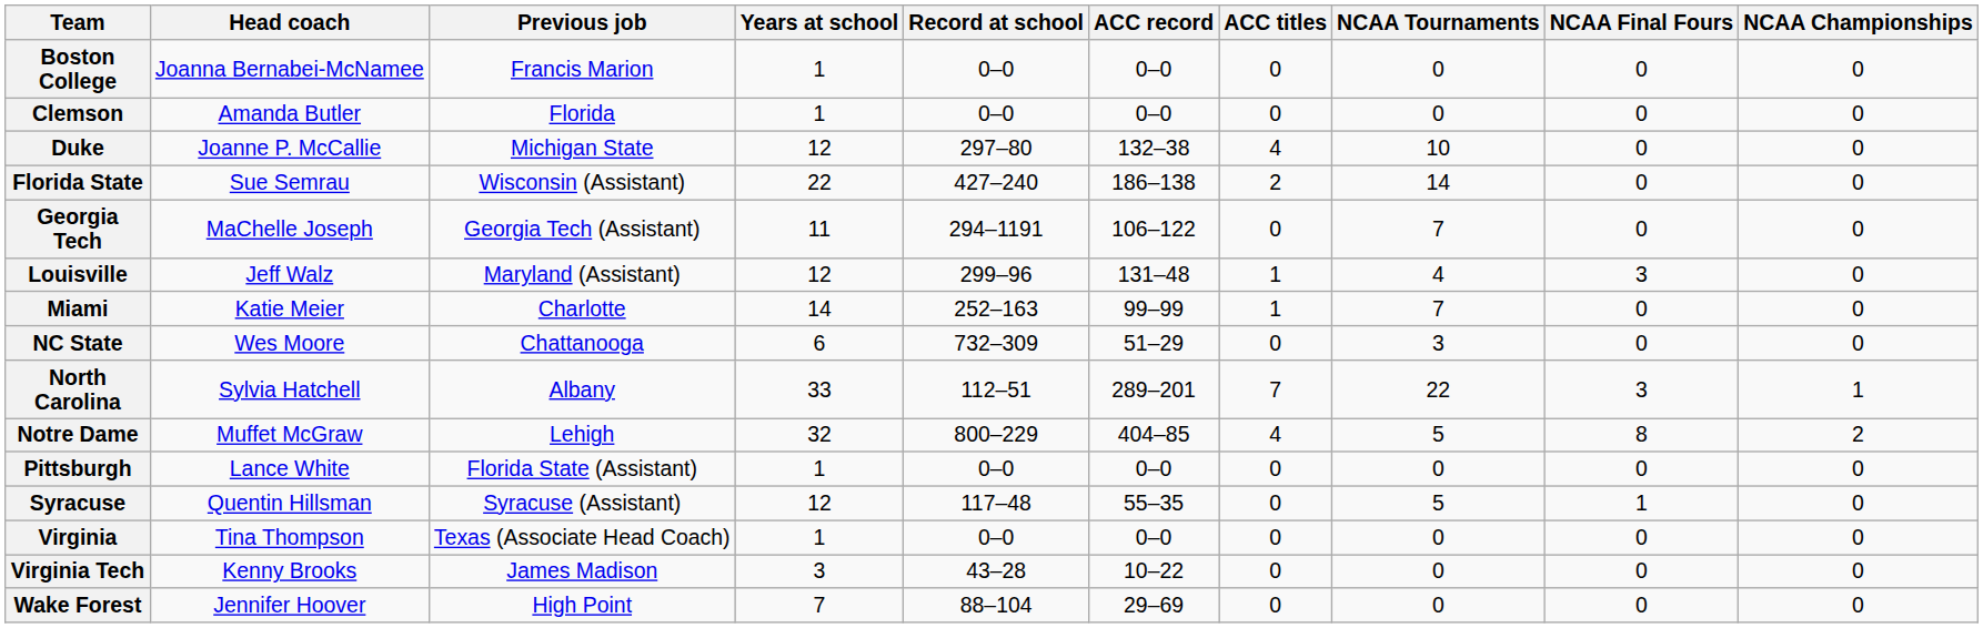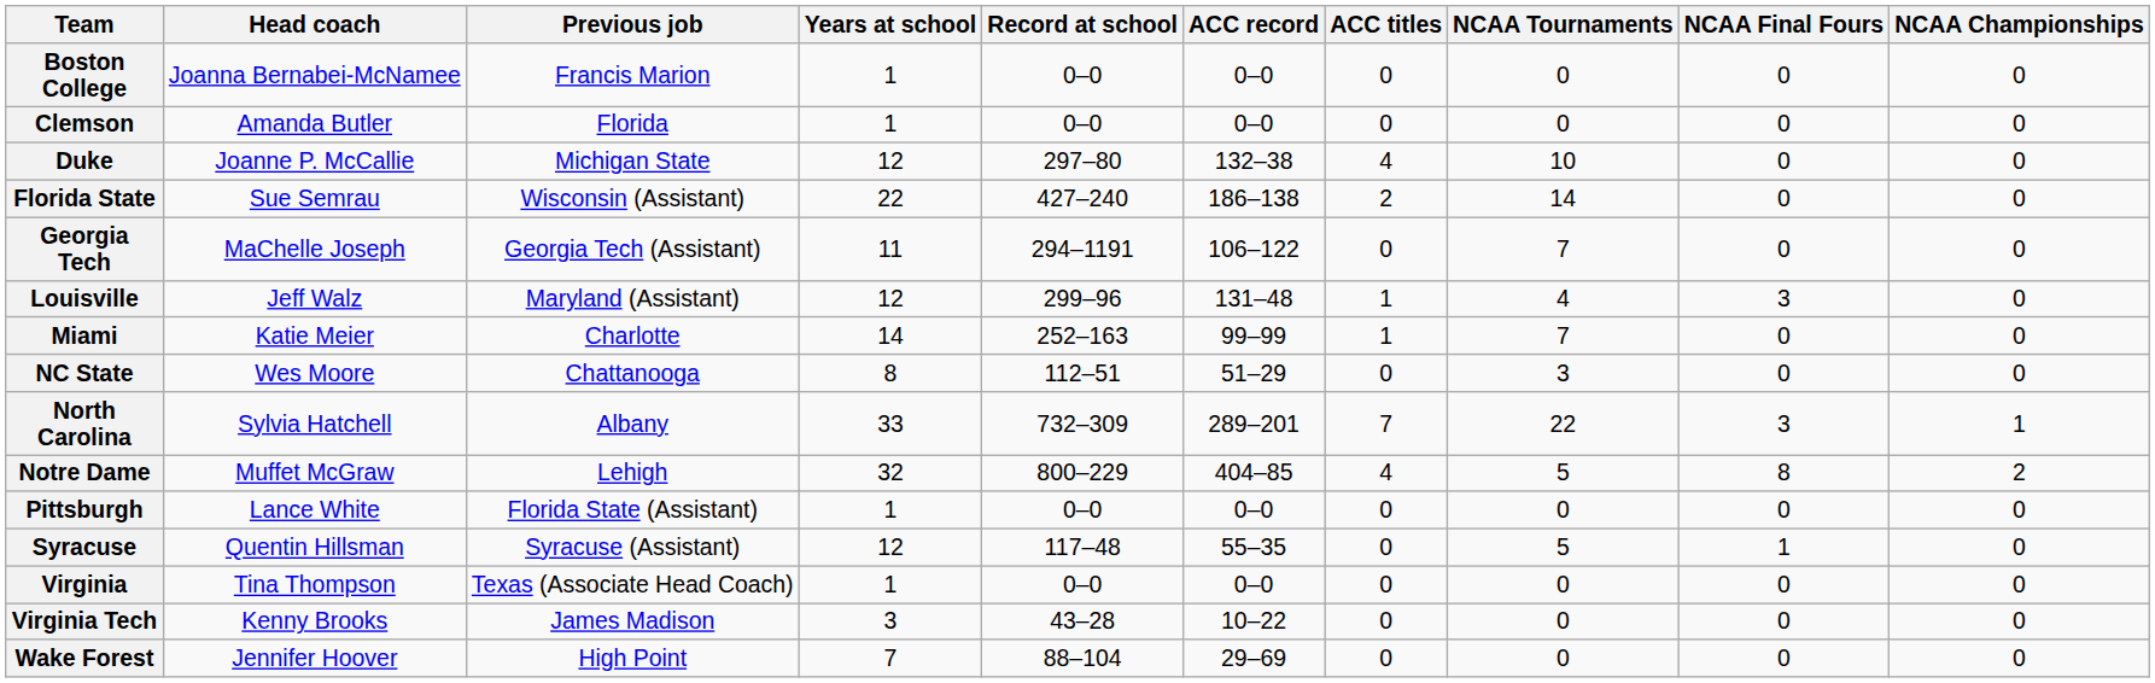NC State | Years at school: 6 -> 8
NC State | Record at school: 732–309 -> 112–51
North Carolina | Record at school: 112–51 -> 732–309
